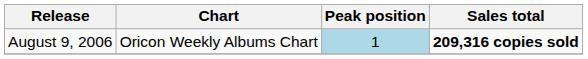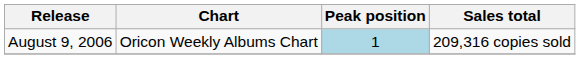August 9, 2006 | Sales total: bold -> normal
